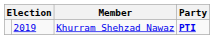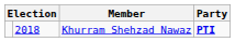Khurram Shehzad Nawaz | column 2: 2019 -> 2018
